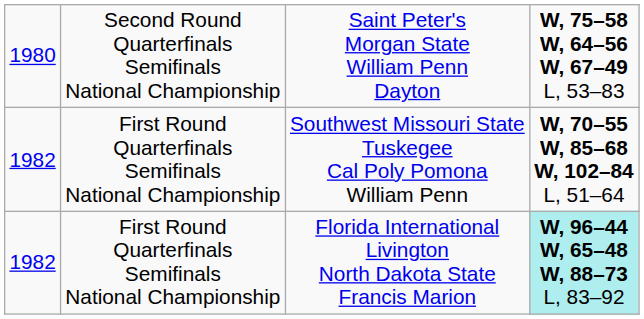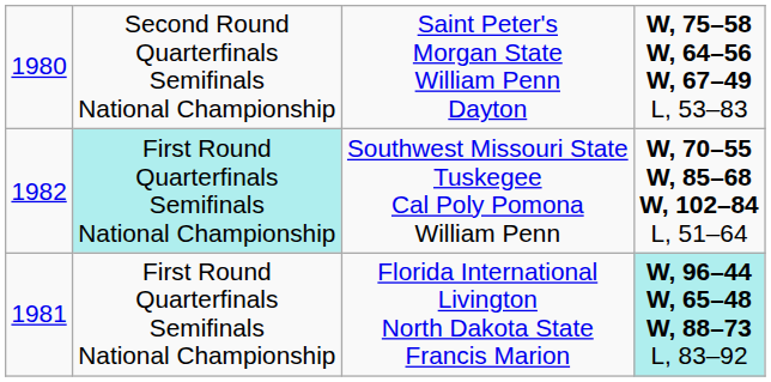row 2 | column 2: no background -> paleturquoise background
row 3 | column 1: 1982 -> 1981
